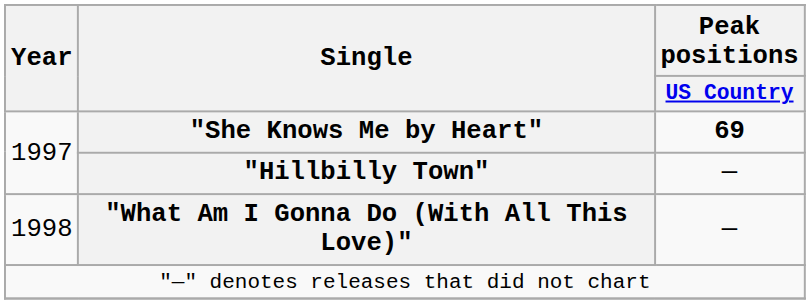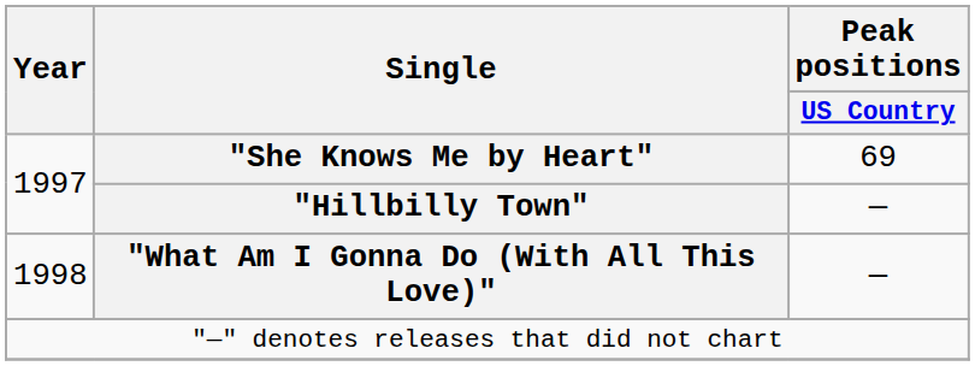"She Knows Me by Heart" | Peak positions / US Country: bold -> normal
